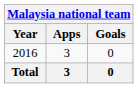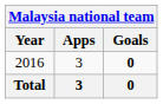2016 | Goals: normal -> bold
